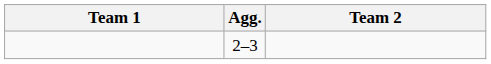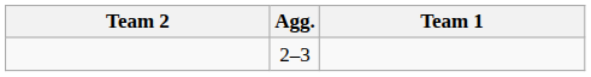columns swapped: Team 1 <-> Team 2
